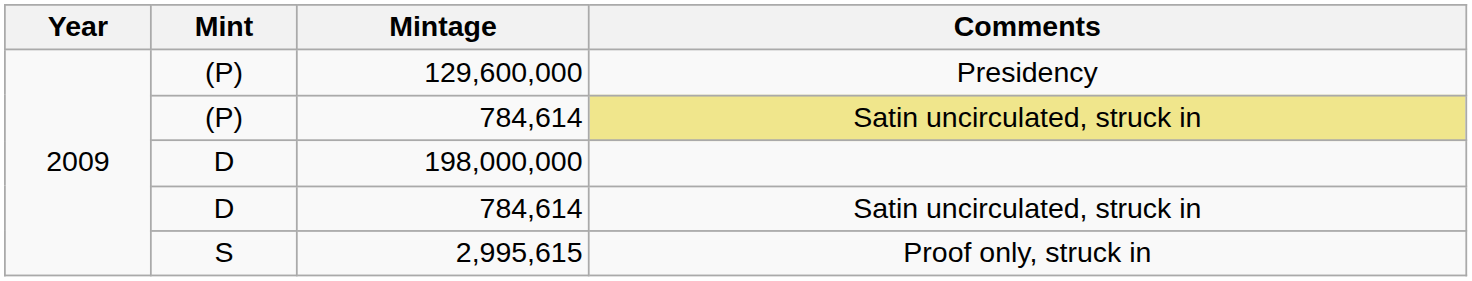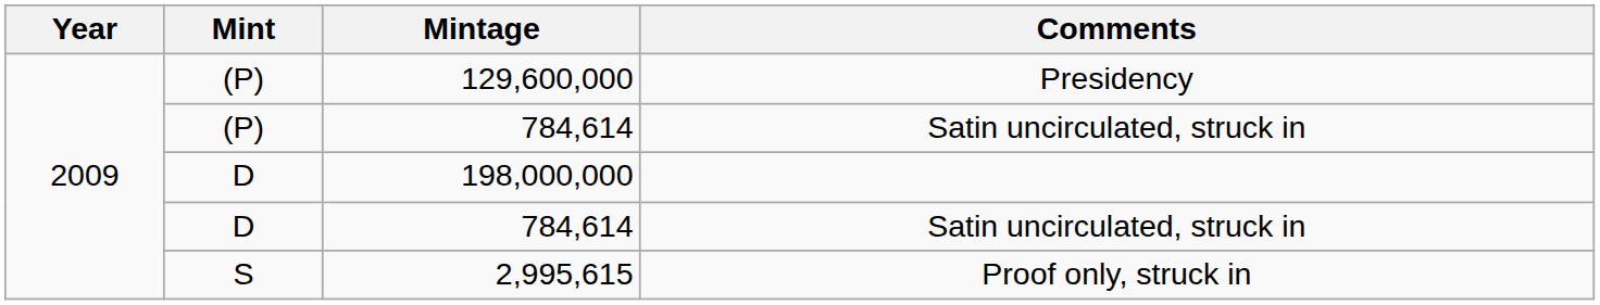(P) / 784,614 | Comments: khaki background -> no background
